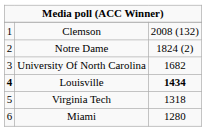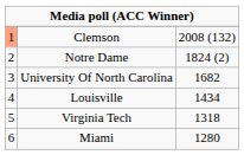Clemson | column 1: no background -> lightsalmon background
Louisville | column 1: bold -> normal
Louisville | column 3: bold -> normal
